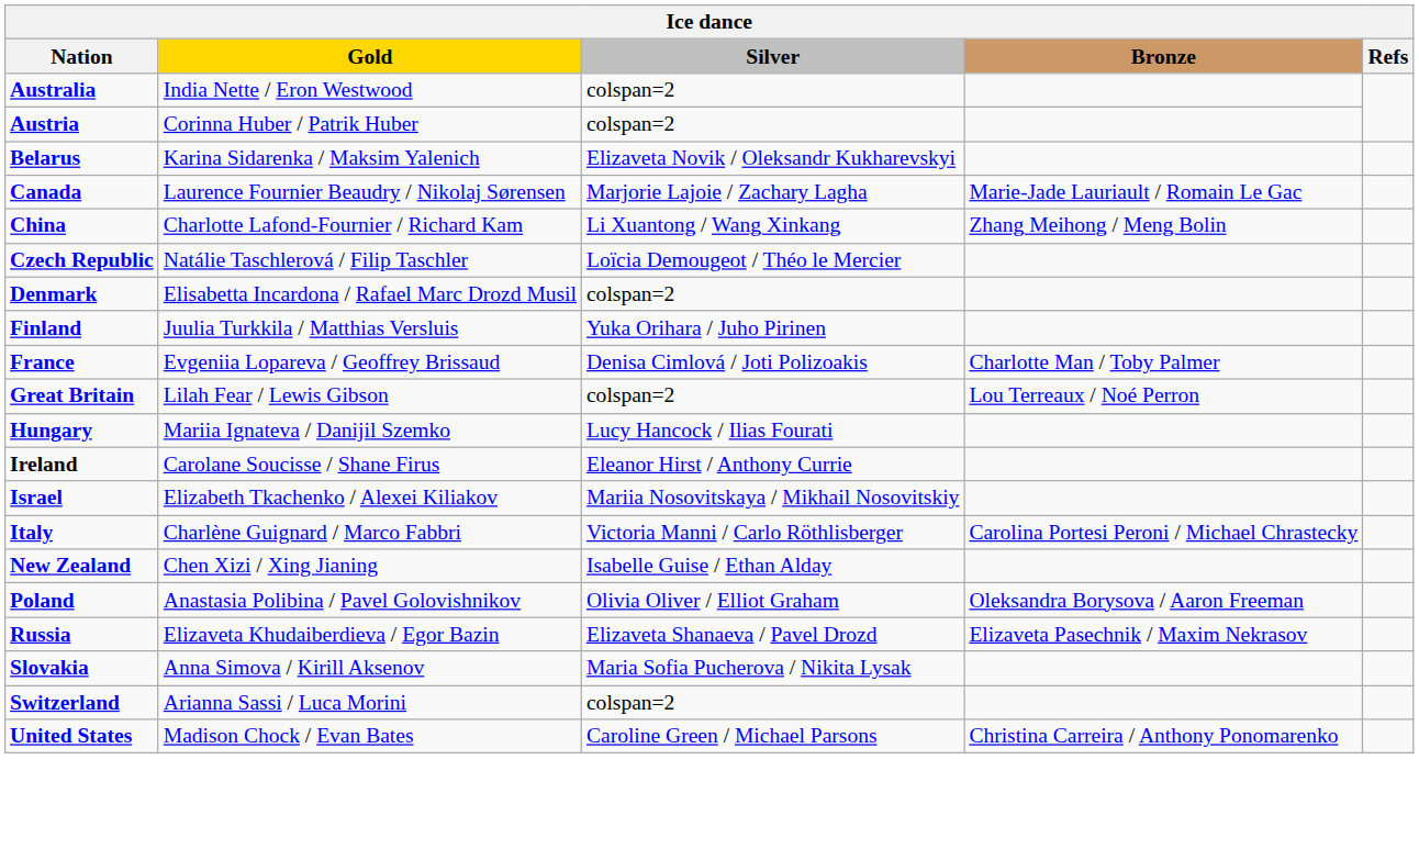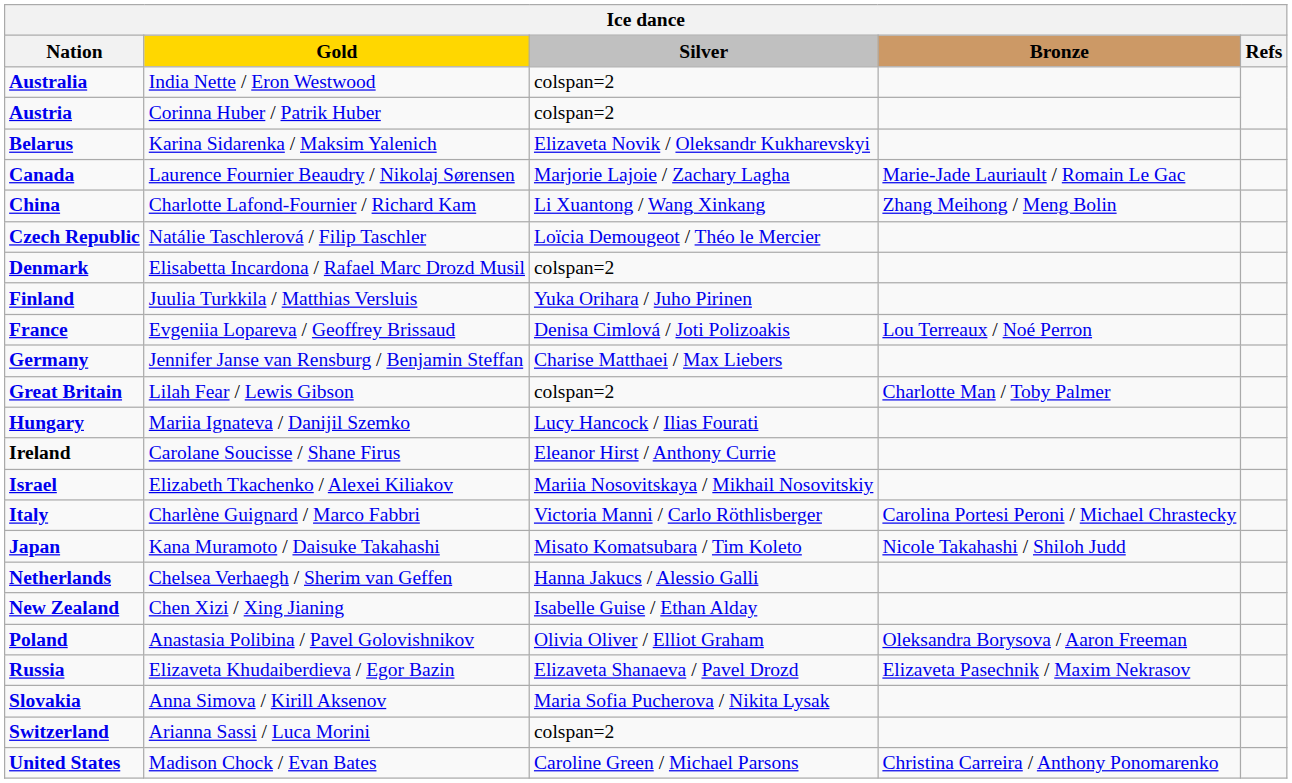France | Bronze: Charlotte Man / Toby Palmer -> Lou Terreaux / Noé Perron
+ row: Germany | Jennifer Janse van Rensburg / Benjamin Steffan | Charise Matthaei / Max Liebers
Great Britain | Bronze: Lou Terreaux / Noé Perron -> Charlotte Man / Toby Palmer
+ row: Japan | Kana Muramoto / Daisuke Takahashi | Misato Komatsubara / Tim Koleto | Nicole Takahashi / Shiloh Judd
+ row: Netherlands | Chelsea Verhaegh / Sherim van Geffen | Hanna Jakucs / Alessio Galli
